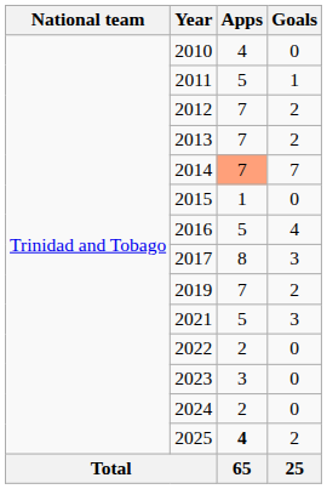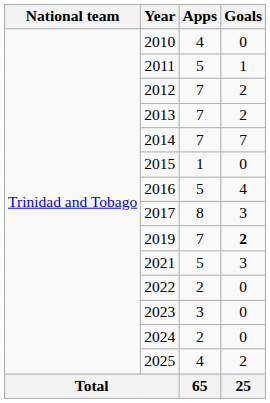2014 | Apps: lightsalmon background -> no background
2019 | Goals: normal -> bold
2025 | Apps: bold -> normal
